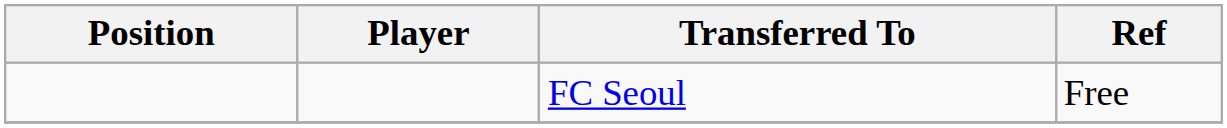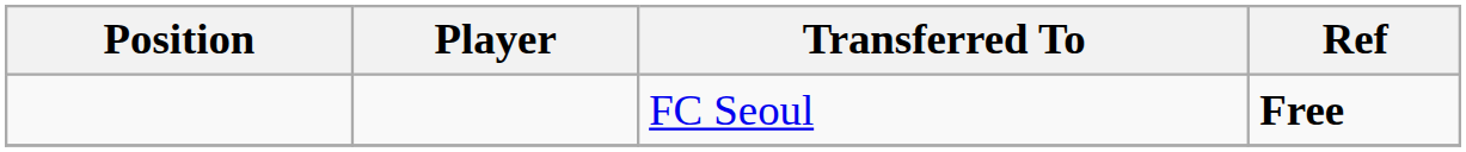FC Seoul | Ref: normal -> bold
